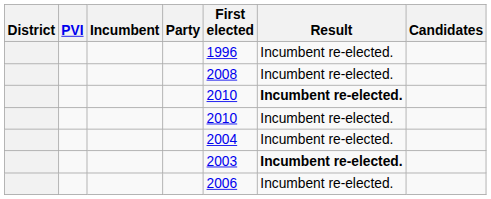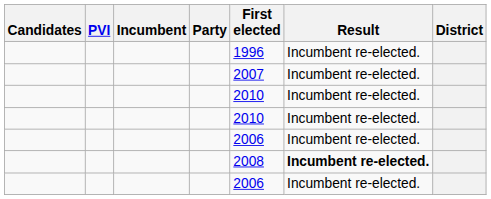columns swapped: District <-> Candidates
row 3 | First elected: 2008 -> 2007
row 4 | Result: bold -> normal
row 6 | First elected: 2004 -> 2006
row 7 | First elected: 2003 -> 2008
